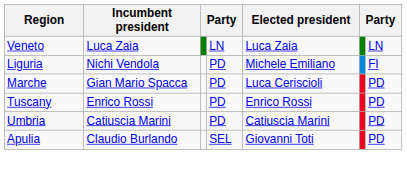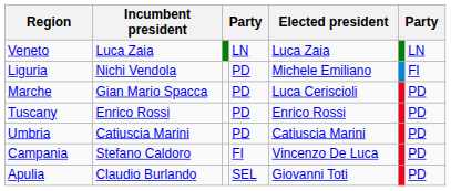+ row: Campania | Stefano Caldoro | FI | Vincenzo De Luca | PD
